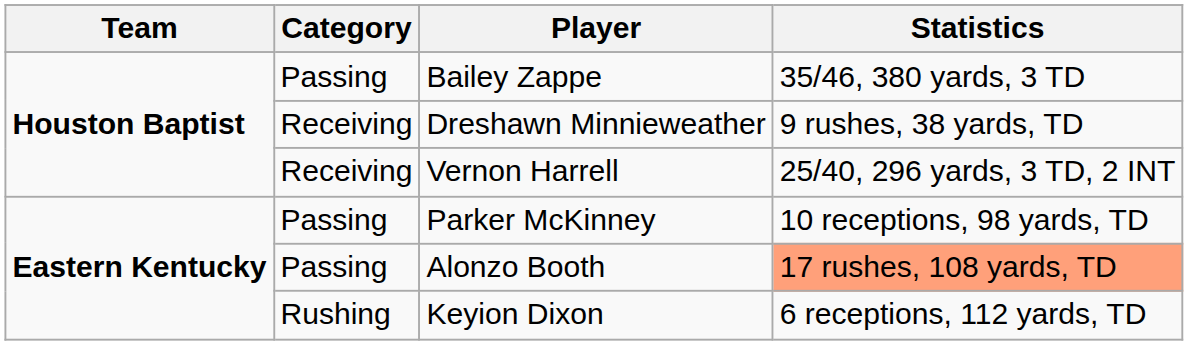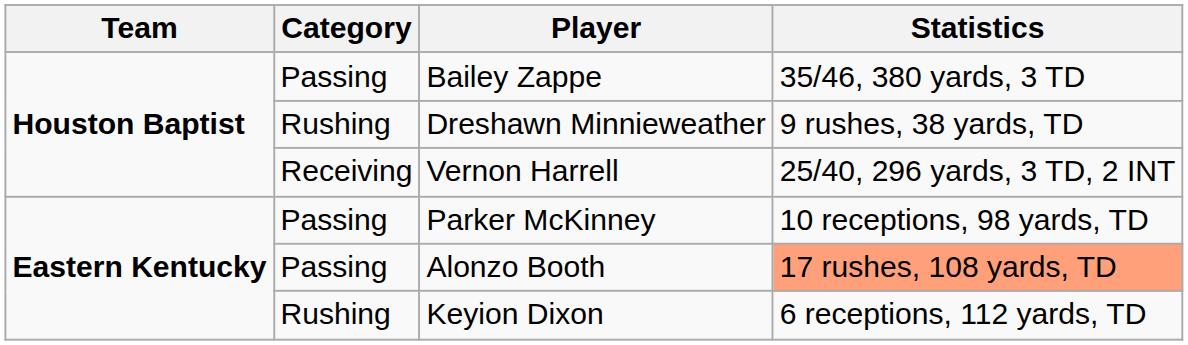Dreshawn Minnieweather | Category: Receiving -> Rushing
